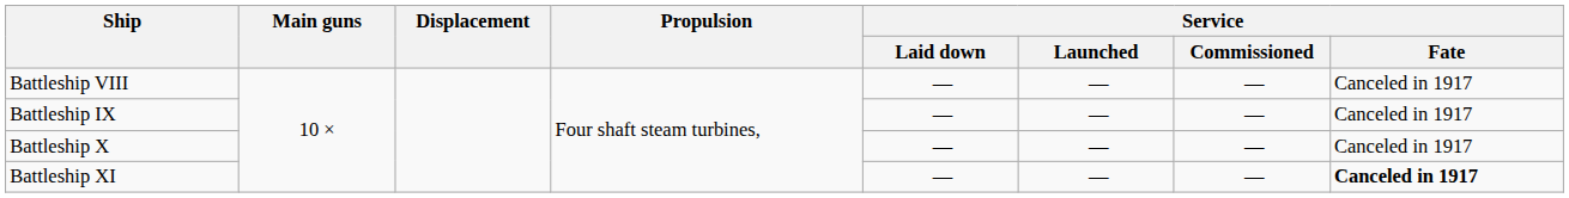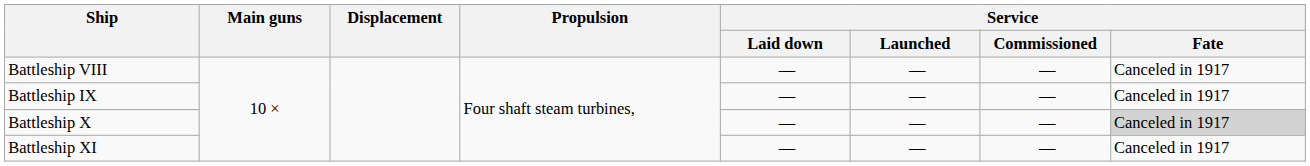Battleship X | Service / Fate: no background -> lightgrey background
Battleship XI | Service / Fate: bold -> normal
